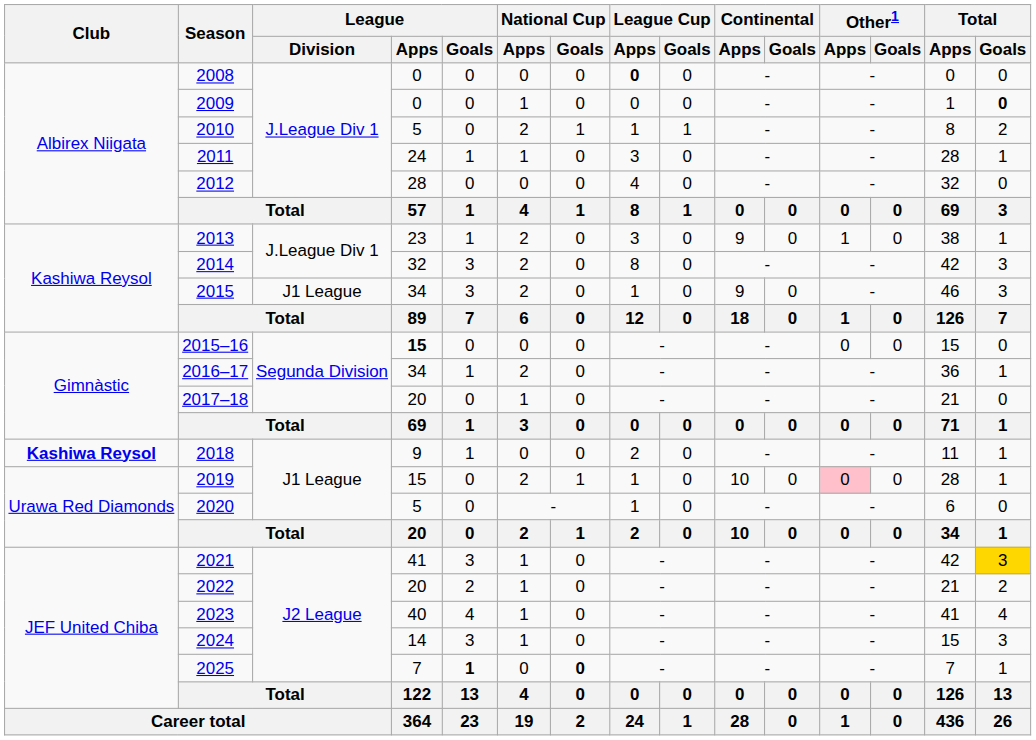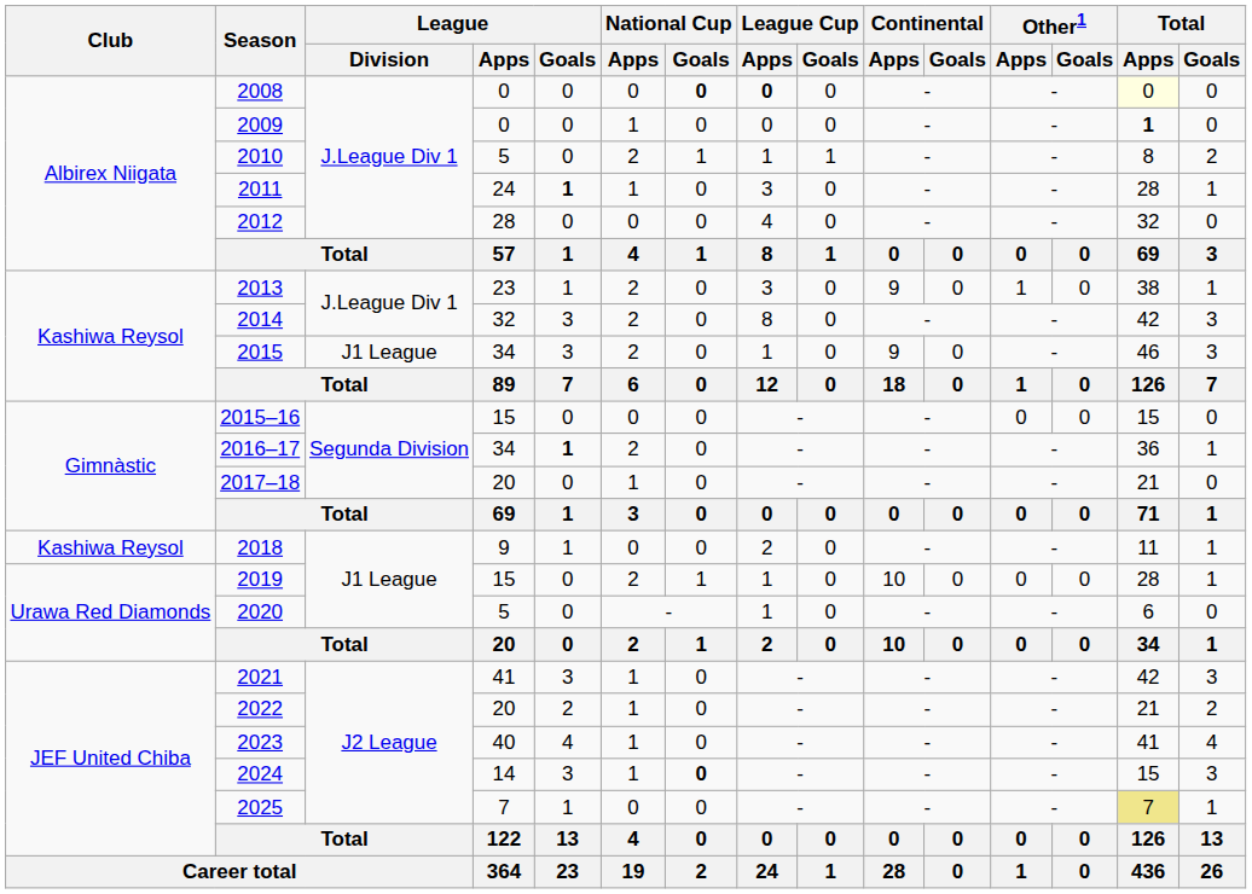2008 | National Cup / Goals: normal -> bold
2008 | Total / Apps: no background -> lightyellow background
2009 | Total / Apps: normal -> bold
2009 | Total / Goals: bold -> normal
2011 | League / Goals: normal -> bold
2015–16 | League / Apps: bold -> normal
2016–17 | League / Goals: normal -> bold
2018 | Club: bold -> normal
2019 | Other1 / Apps: pink background -> no background
2021 | Total / Goals: gold background -> no background
2024 | National Cup / Goals: normal -> bold
2025 | League / Goals: bold -> normal
2025 | National Cup / Goals: bold -> normal
2025 | Total / Apps: no background -> khaki background
